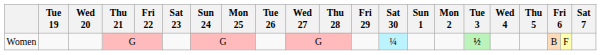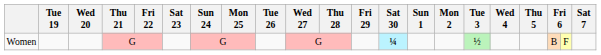Women | Sat 30: normal -> bold
Women | Tue 3: bold -> normal
